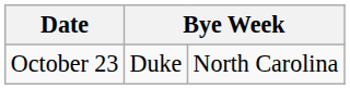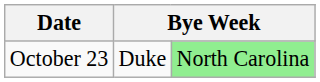October 23 | column 3: no background -> lightgreen background
